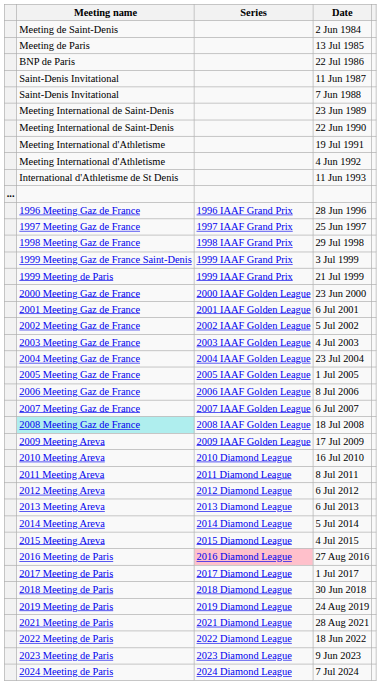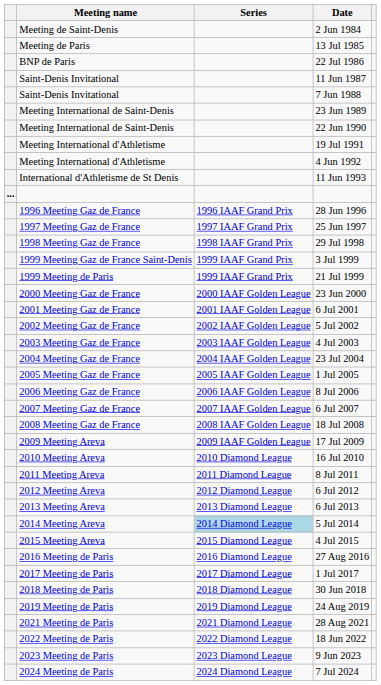18 Jul 2008 | Meeting name: paleturquoise background -> no background
5 Jul 2014 | Series: no background -> lightblue background
27 Aug 2016 | Series: pink background -> no background
